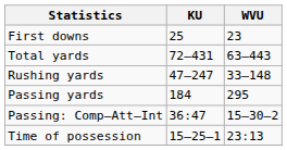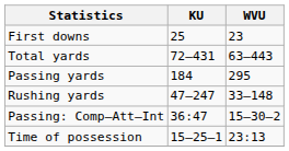rows swapped: Rushing yards <-> Passing yards
